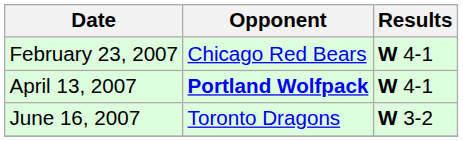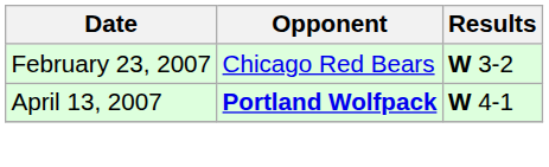February 23, 2007 | Results: W 4-1 -> W 3-2
- row: June 16, 2007 | Toronto Dragons | W 3-2
